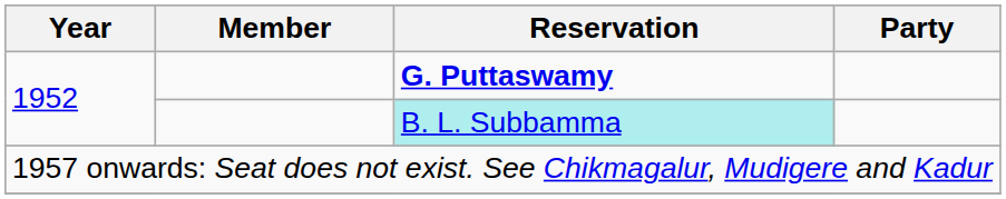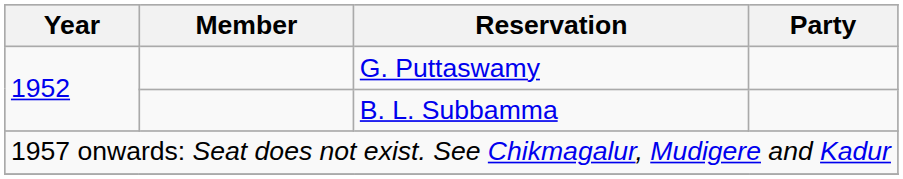G. Puttaswamy | Reservation: bold -> normal
B. L. Subbamma | Reservation: paleturquoise background -> no background
